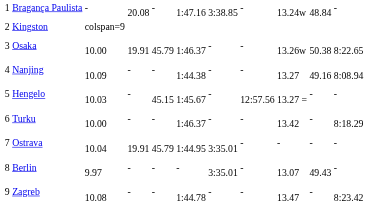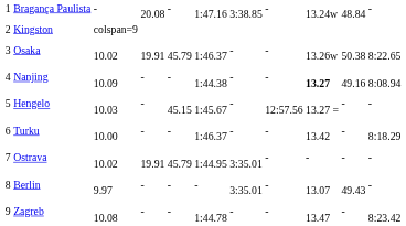Osaka | column 3: 10.00 -> 10.02
Nanjing | column 9: normal -> bold
Ostrava | column 3: 10.04 -> 10.02
